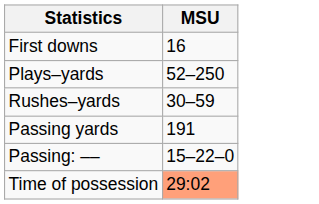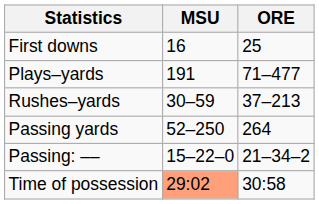+ column: ORE | 25 | 71–477 | 37–213 | 264 | 21–34–2 | 30:58
Plays–yards | MSU: 52–250 -> 191
Passing yards | MSU: 191 -> 52–250
